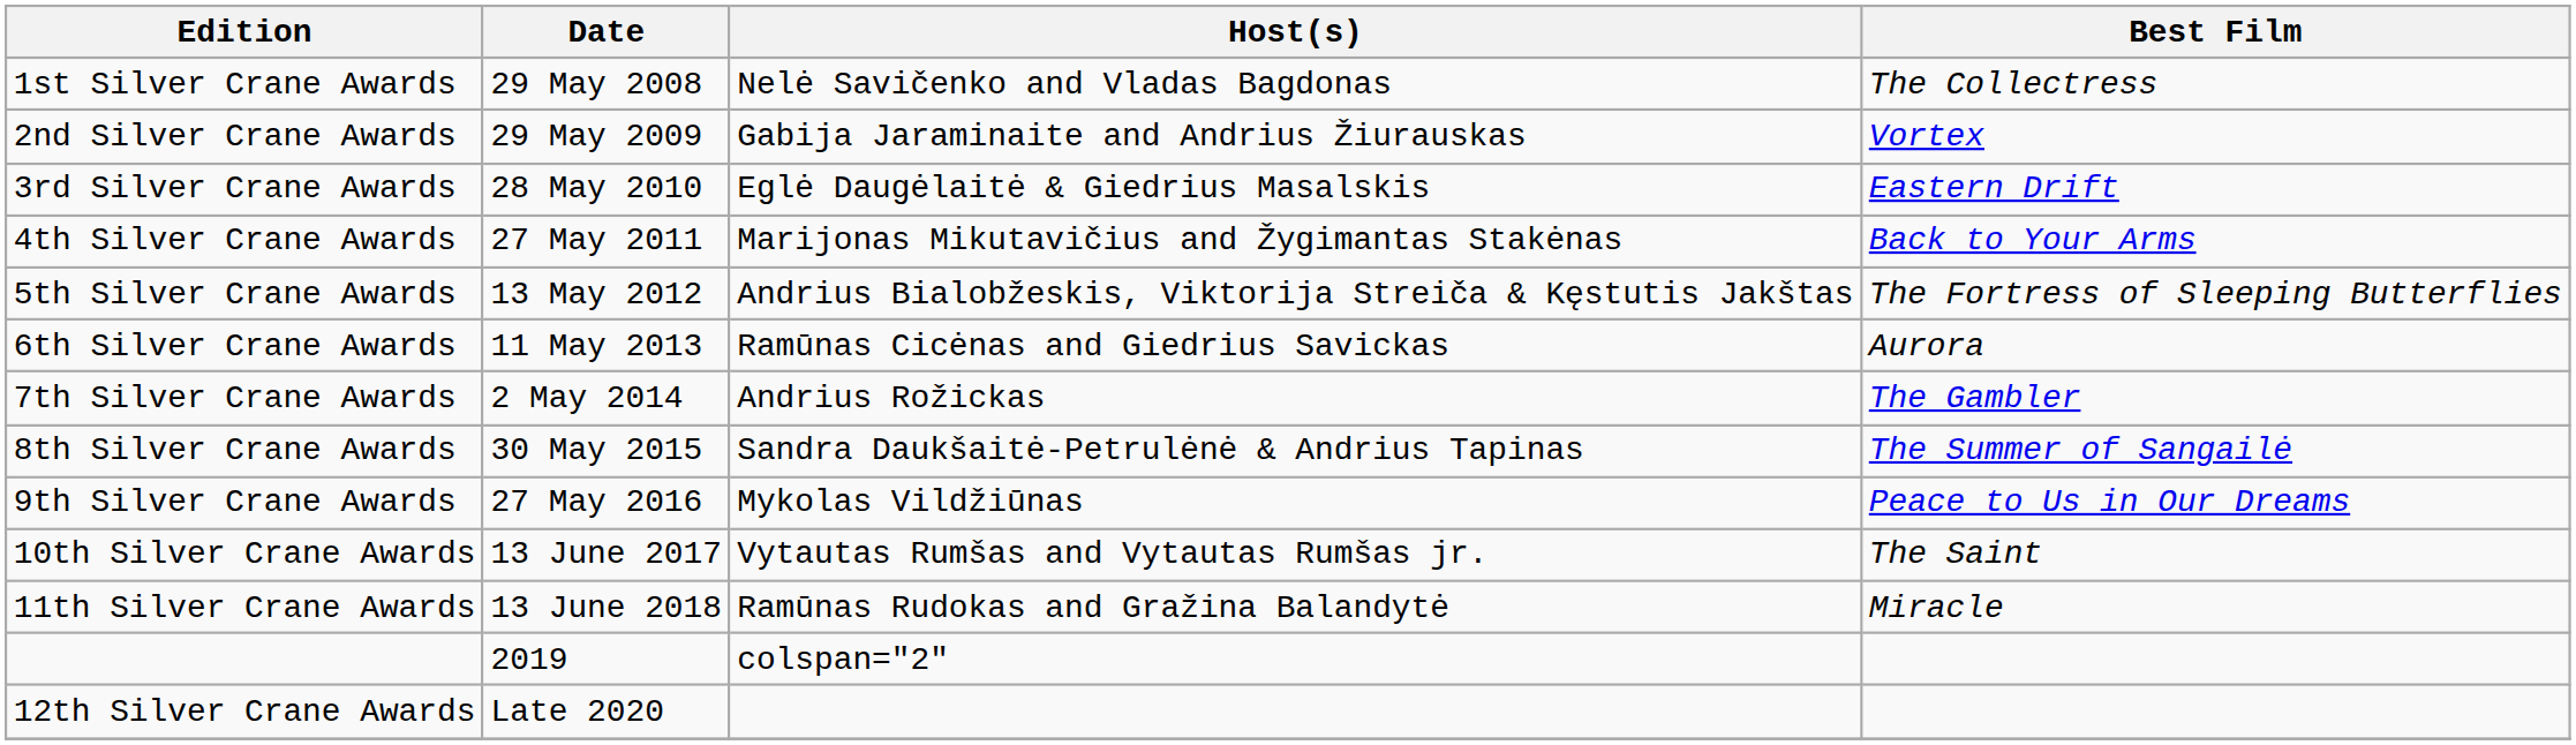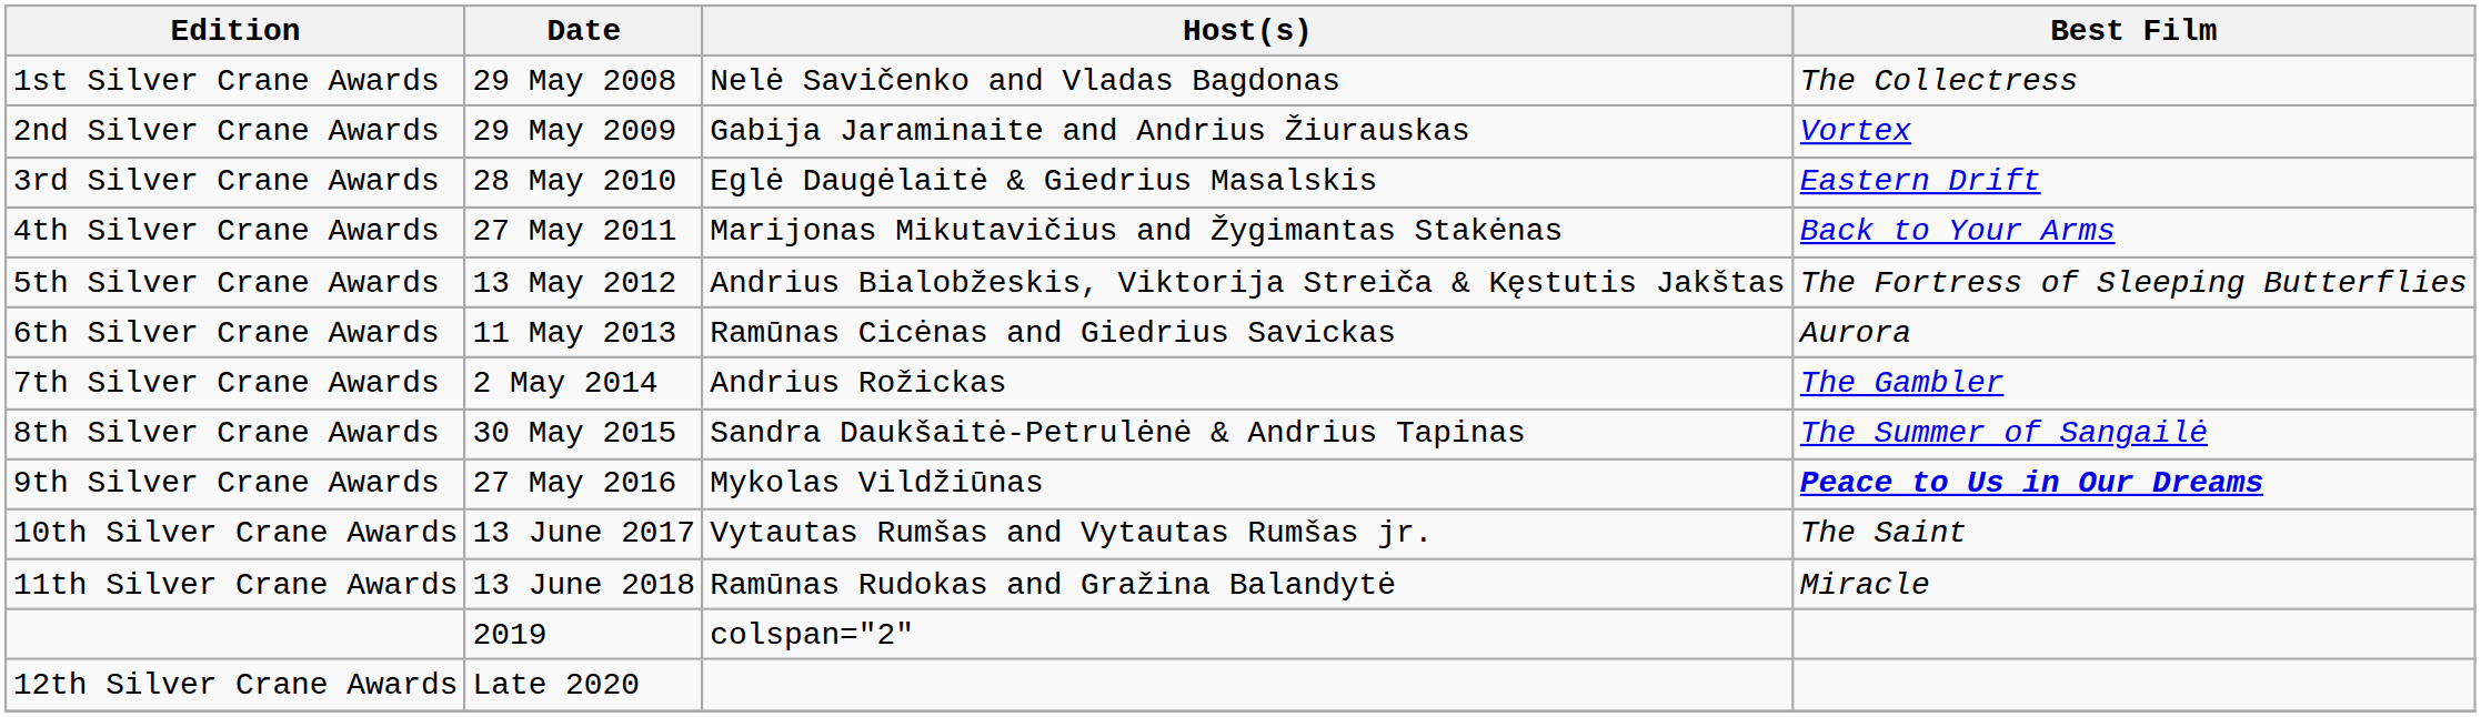9th Silver Crane Awards | Best Film: normal -> bold
